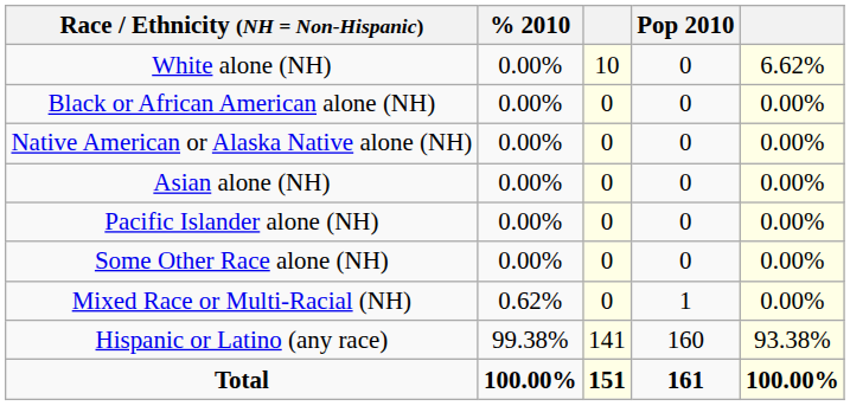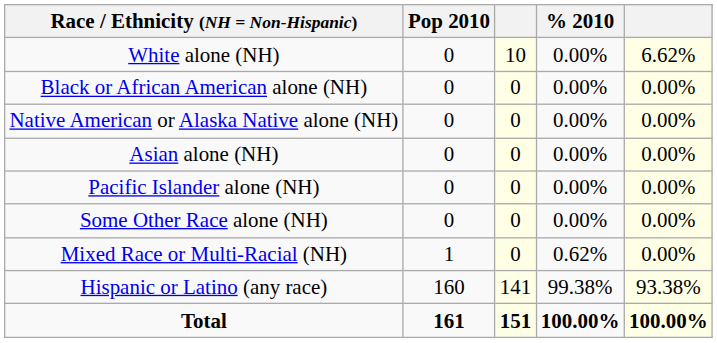columns swapped: Pop 2010 <-> % 2010
